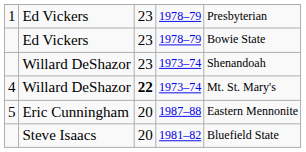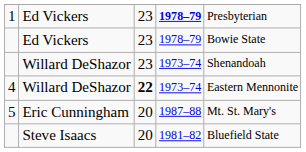1 | column 4: normal -> bold
4 | column 5: Mt. St. Mary's -> Eastern Mennonite
5 | column 5: Eastern Mennonite -> Mt. St. Mary's
